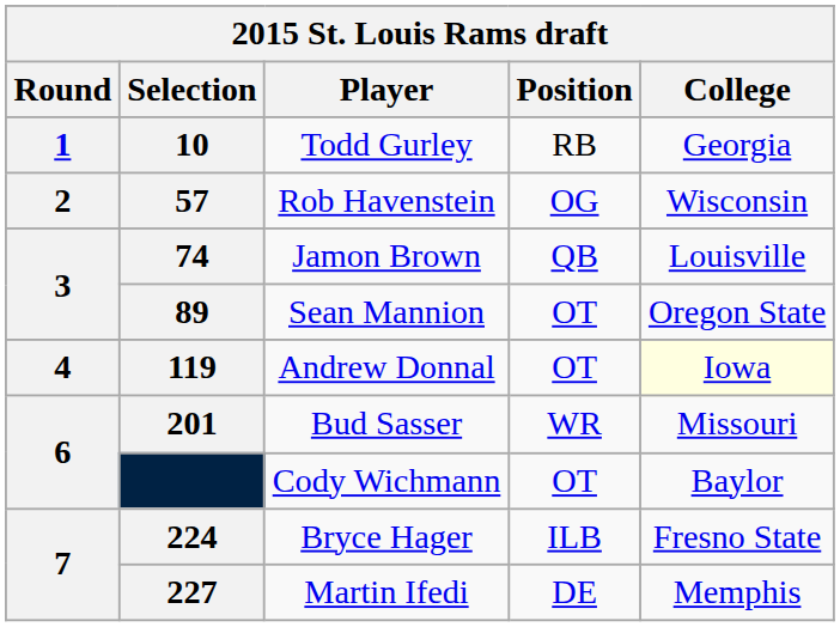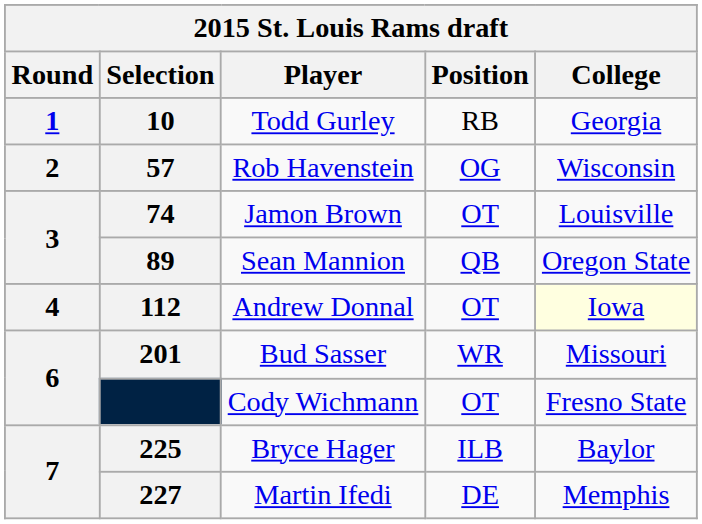Jamon Brown | Position: QB -> OT
Sean Mannion | Position: OT -> QB
Andrew Donnal | Selection: 119 -> 112
Cody Wichmann | College: Baylor -> Fresno State
Bryce Hager | Selection: 224 -> 225
Bryce Hager | College: Fresno State -> Baylor
